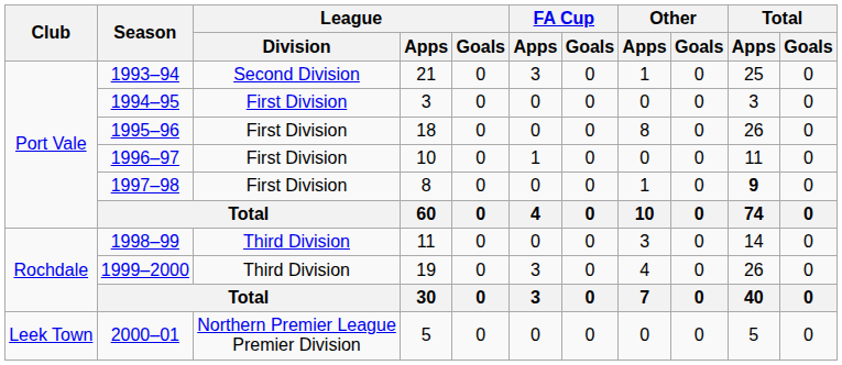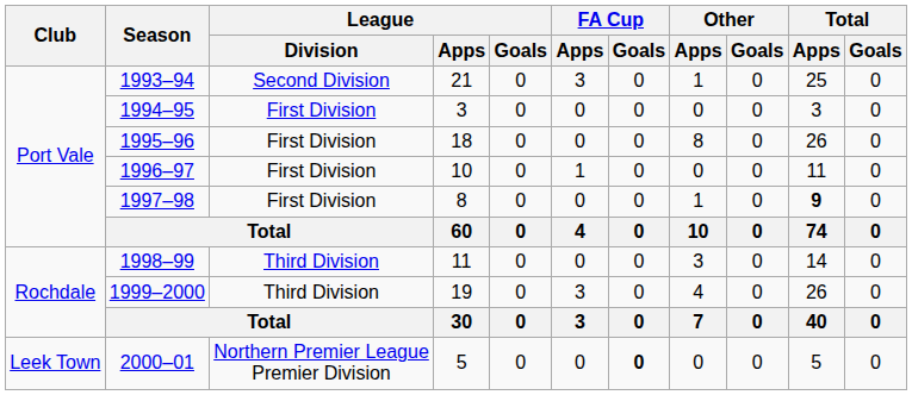2000–01 | FA Cup / Goals: normal -> bold
